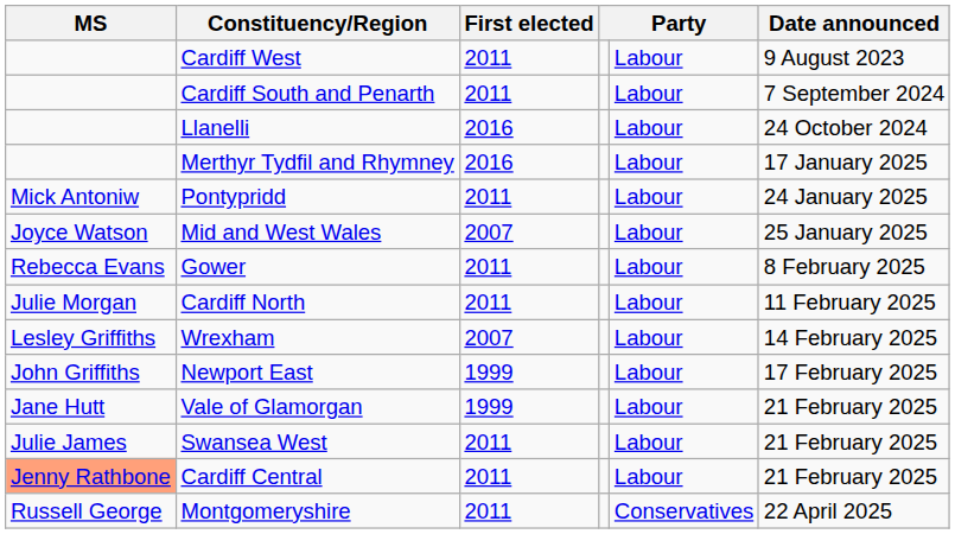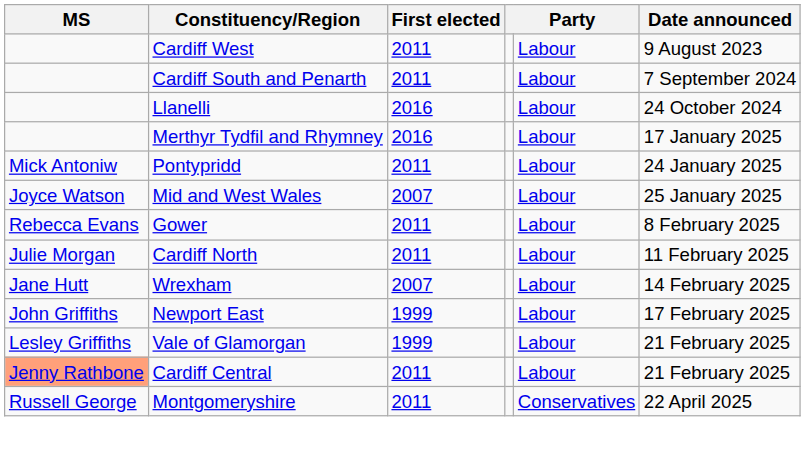Wrexham | MS: Lesley Griffiths -> Jane Hutt
Vale of Glamorgan | MS: Jane Hutt -> Lesley Griffiths
- row: Julie James | Swansea West | 2011 | Labour | 21 February 2025
